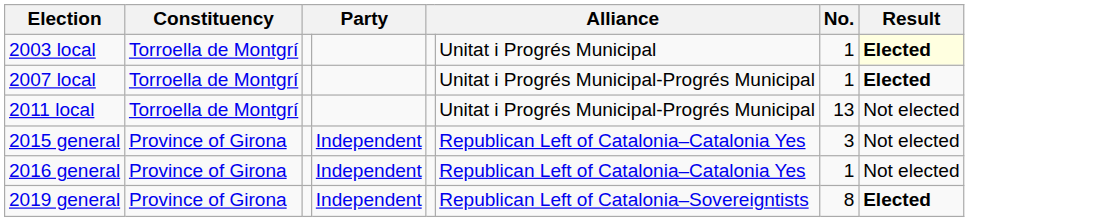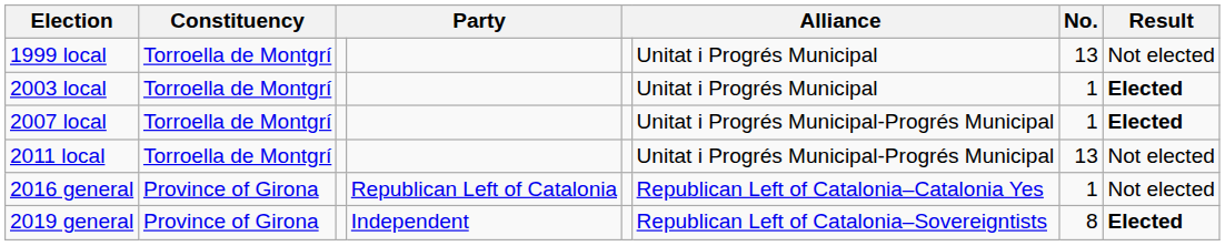+ row: 1999 local | Torroella de Montgrí | Unitat i Progrés Municipal | 13 | Not elected
2003 local | Result: lightyellow background -> no background
- row: 2015 general | Province of Girona | Independent | Republican Left of Catalonia–Catalonia Yes | 3 | Not elected
2016 general | column 4: Independent -> Republican Left of Catalonia
